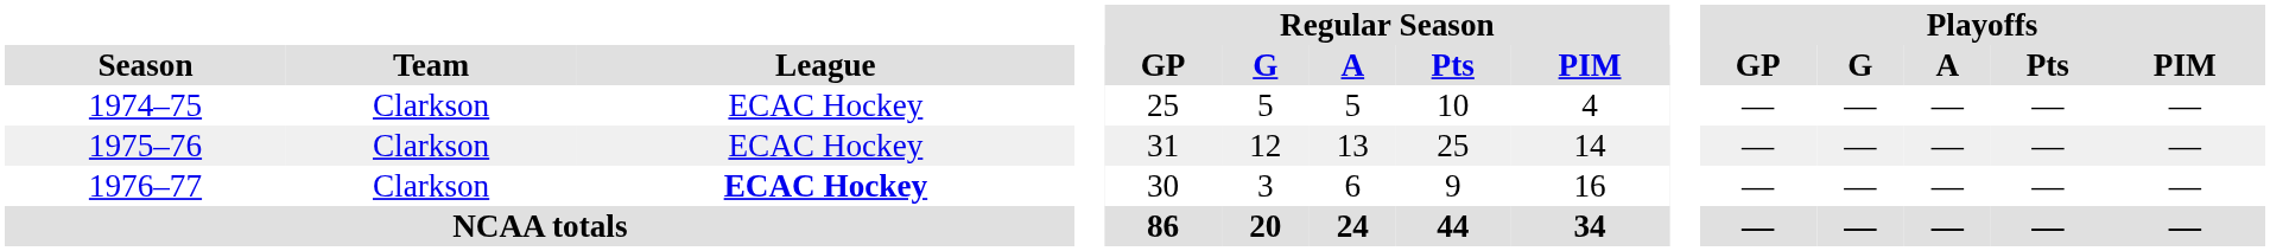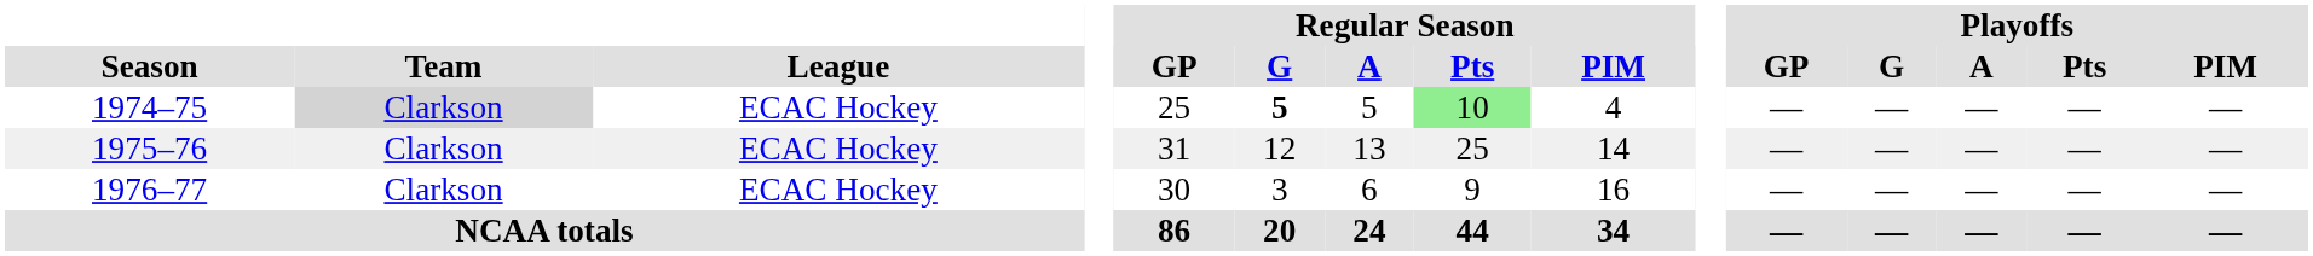1974–75 | Team: no background -> lightgrey background
1974–75 | Regular Season / G: normal -> bold
1974–75 | Regular Season / Pts: no background -> lightgreen background
1976–77 | League: bold -> normal
